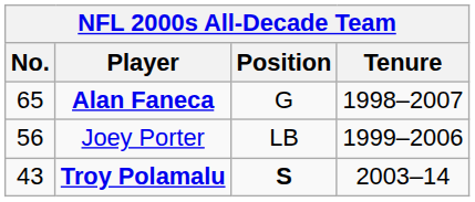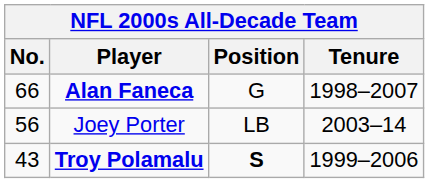Alan Faneca | No.: 65 -> 66
Joey Porter | Tenure: 1999–2006 -> 2003–14
Troy Polamalu | Tenure: 2003–14 -> 1999–2006
